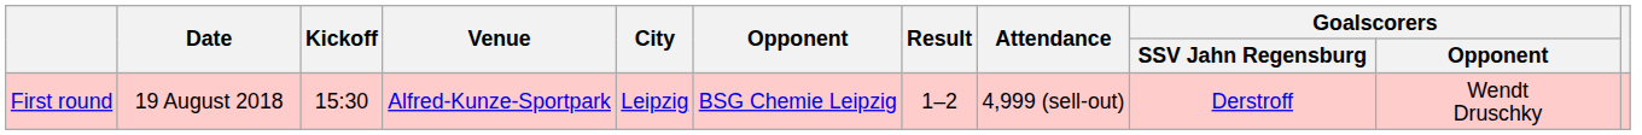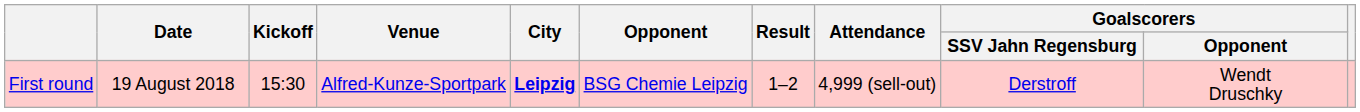First round | City: normal -> bold
